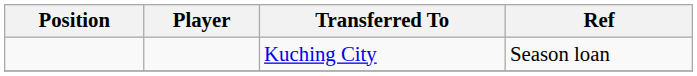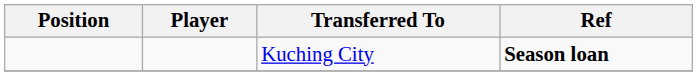Kuching City | Ref: normal -> bold
